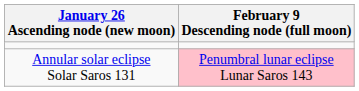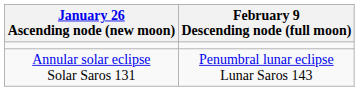Annular solar eclipse Solar Saros 131 | February 9 Descending node (full moon): pink background -> no background
